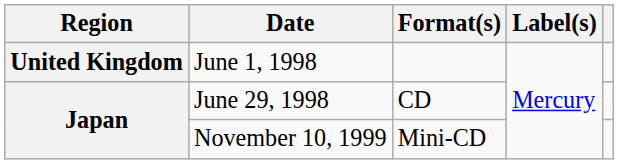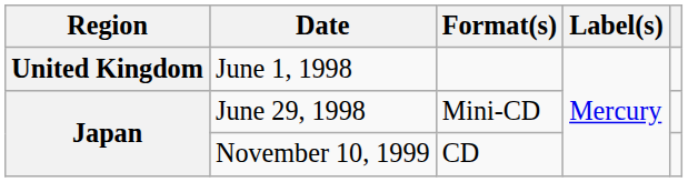June 29, 1998 | Format(s): CD -> Mini-CD
November 10, 1999 | Format(s): Mini-CD -> CD
